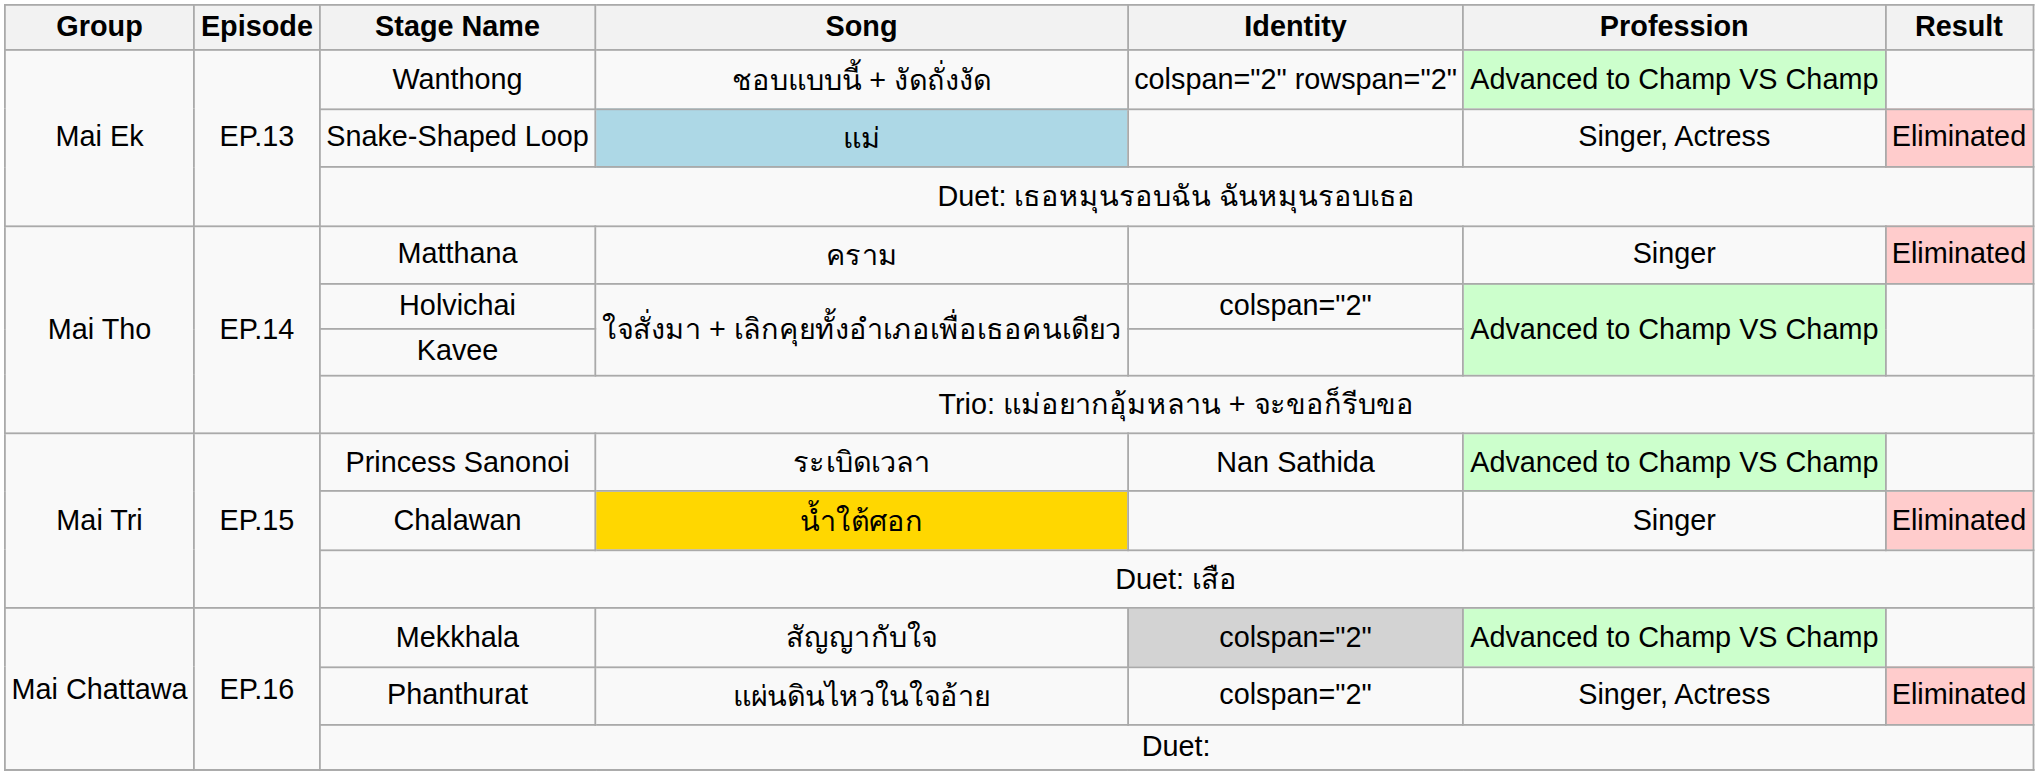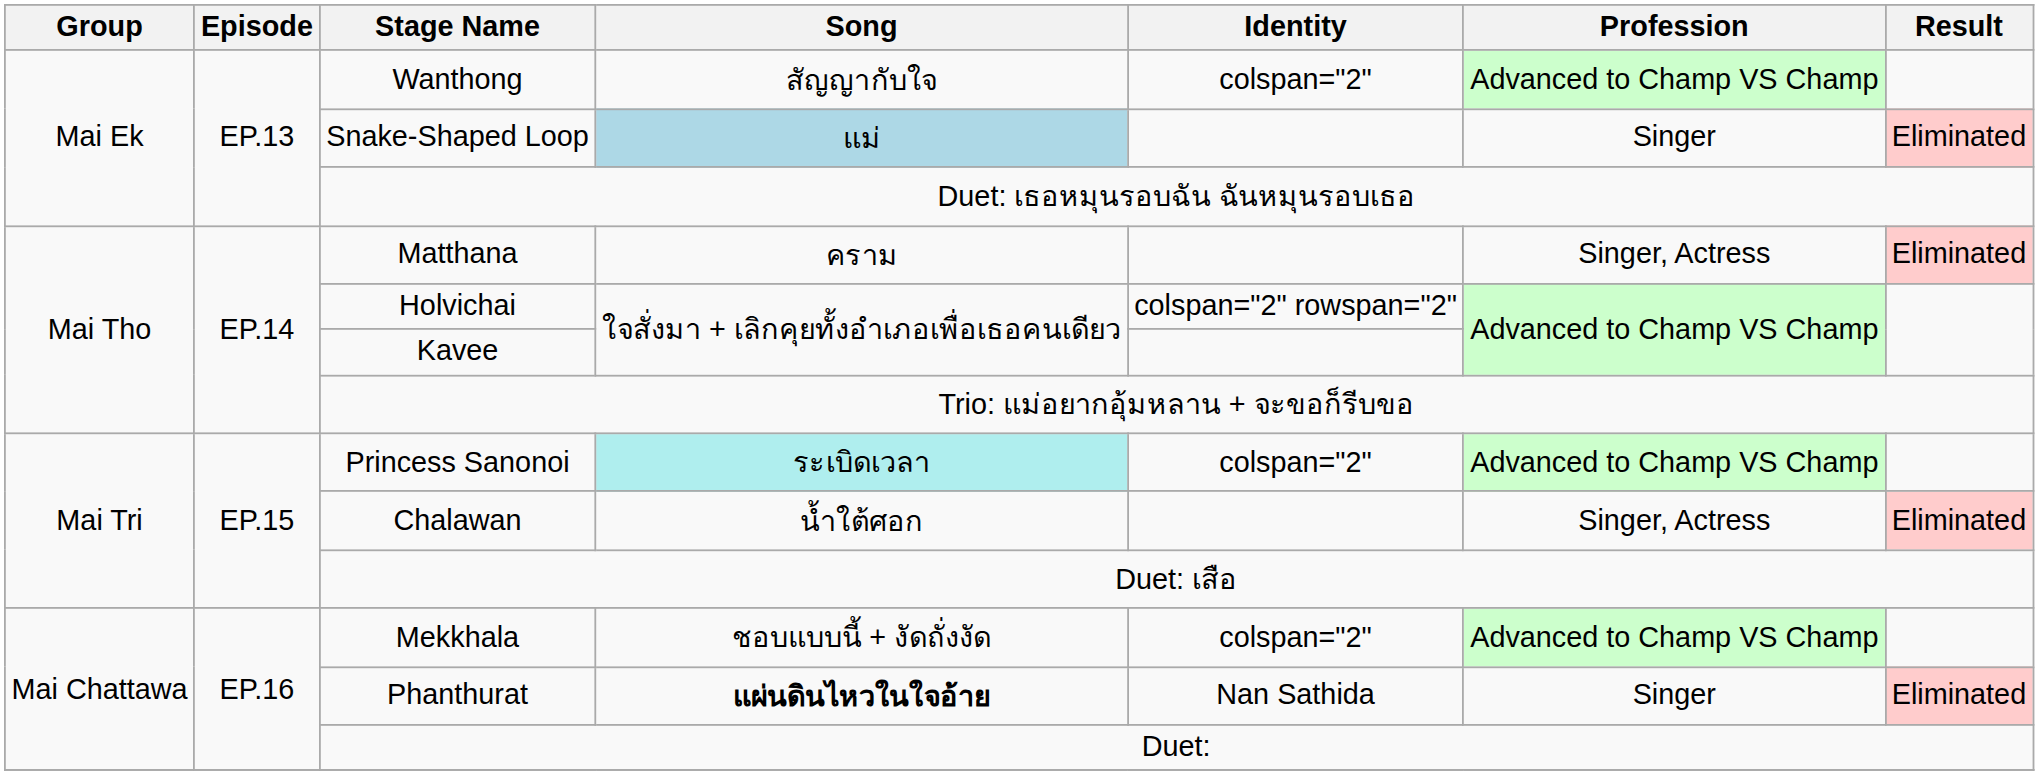Wanthong | Song: ชอบแบบนี้ + งัดถั่งงัด -> สัญญากับใจ
Wanthong | Identity: colspan="2" rowspan="2" -> colspan="2"
Snake-Shaped Loop | Profession: Singer, Actress -> Singer
Matthana | Profession: Singer -> Singer, Actress
Holvichai | Identity: colspan="2" -> colspan="2" rowspan="2"
Princess Sanonoi | Song: no background -> paleturquoise background
Princess Sanonoi | Identity: Nan Sathida -> colspan="2"
Chalawan | Song: gold background -> no background
Chalawan | Profession: Singer -> Singer, Actress
Mekkhala | Song: สัญญากับใจ -> ชอบแบบนี้ + งัดถั่งงัด
Mekkhala | Identity: lightgrey background -> no background
Phanthurat | Song: normal -> bold
Phanthurat | Identity: colspan="2" -> Nan Sathida
Phanthurat | Profession: Singer, Actress -> Singer
